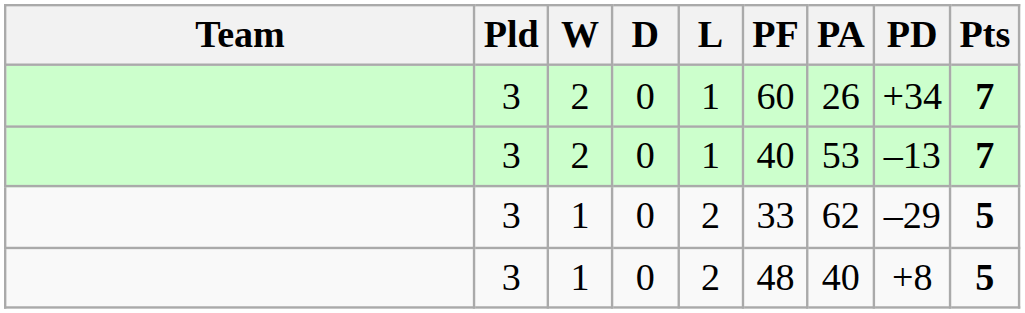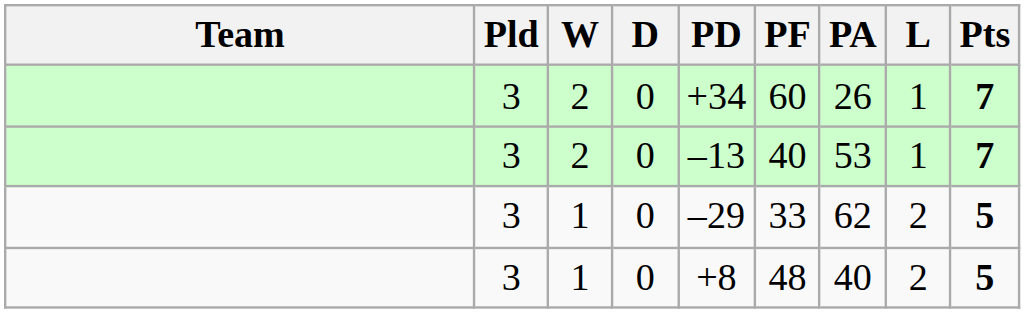columns swapped: L <-> PD
